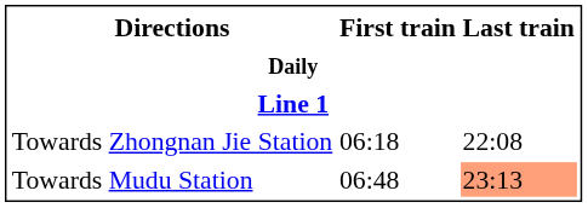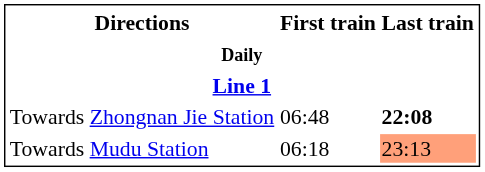Towards Zhongnan Jie Station | First train / Daily: 06:18 -> 06:48
Towards Zhongnan Jie Station | Last train / Daily: normal -> bold
Towards Mudu Station | First train / Daily: 06:48 -> 06:18
